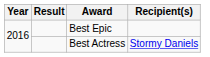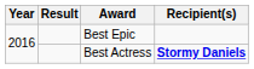Best Actress | Recipient(s): normal -> bold
